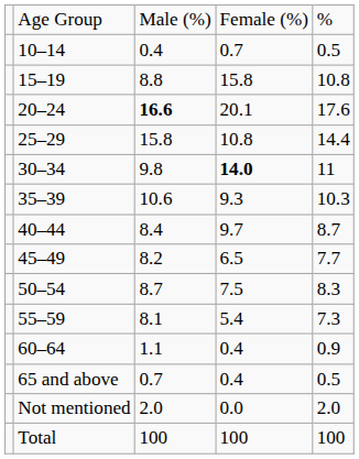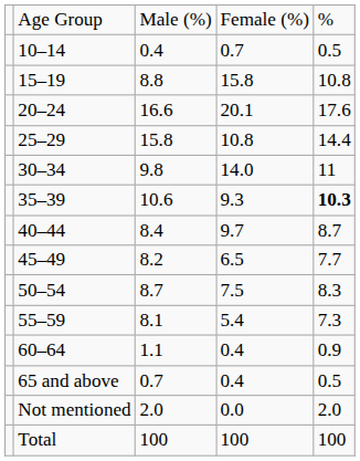20–24 | column 3: bold -> normal
30–34 | column 4: bold -> normal
35–39 | column 5: normal -> bold
